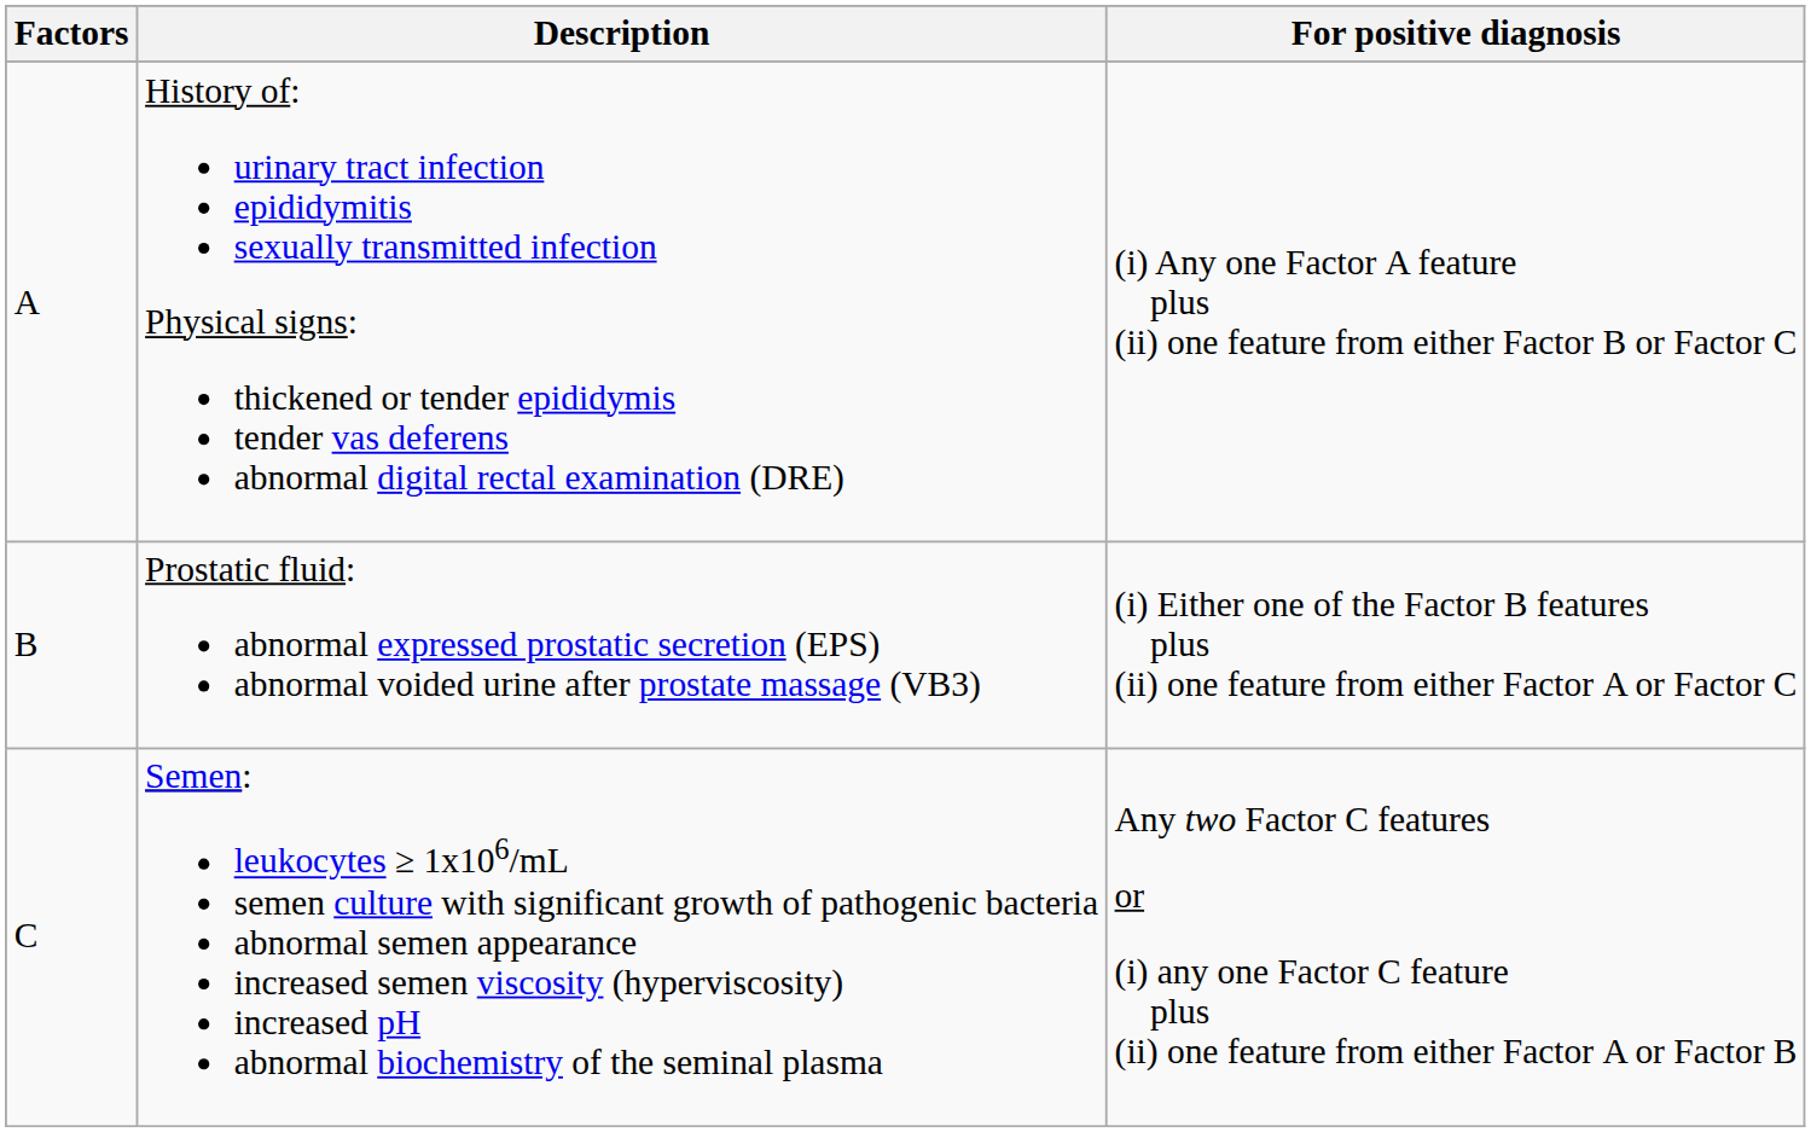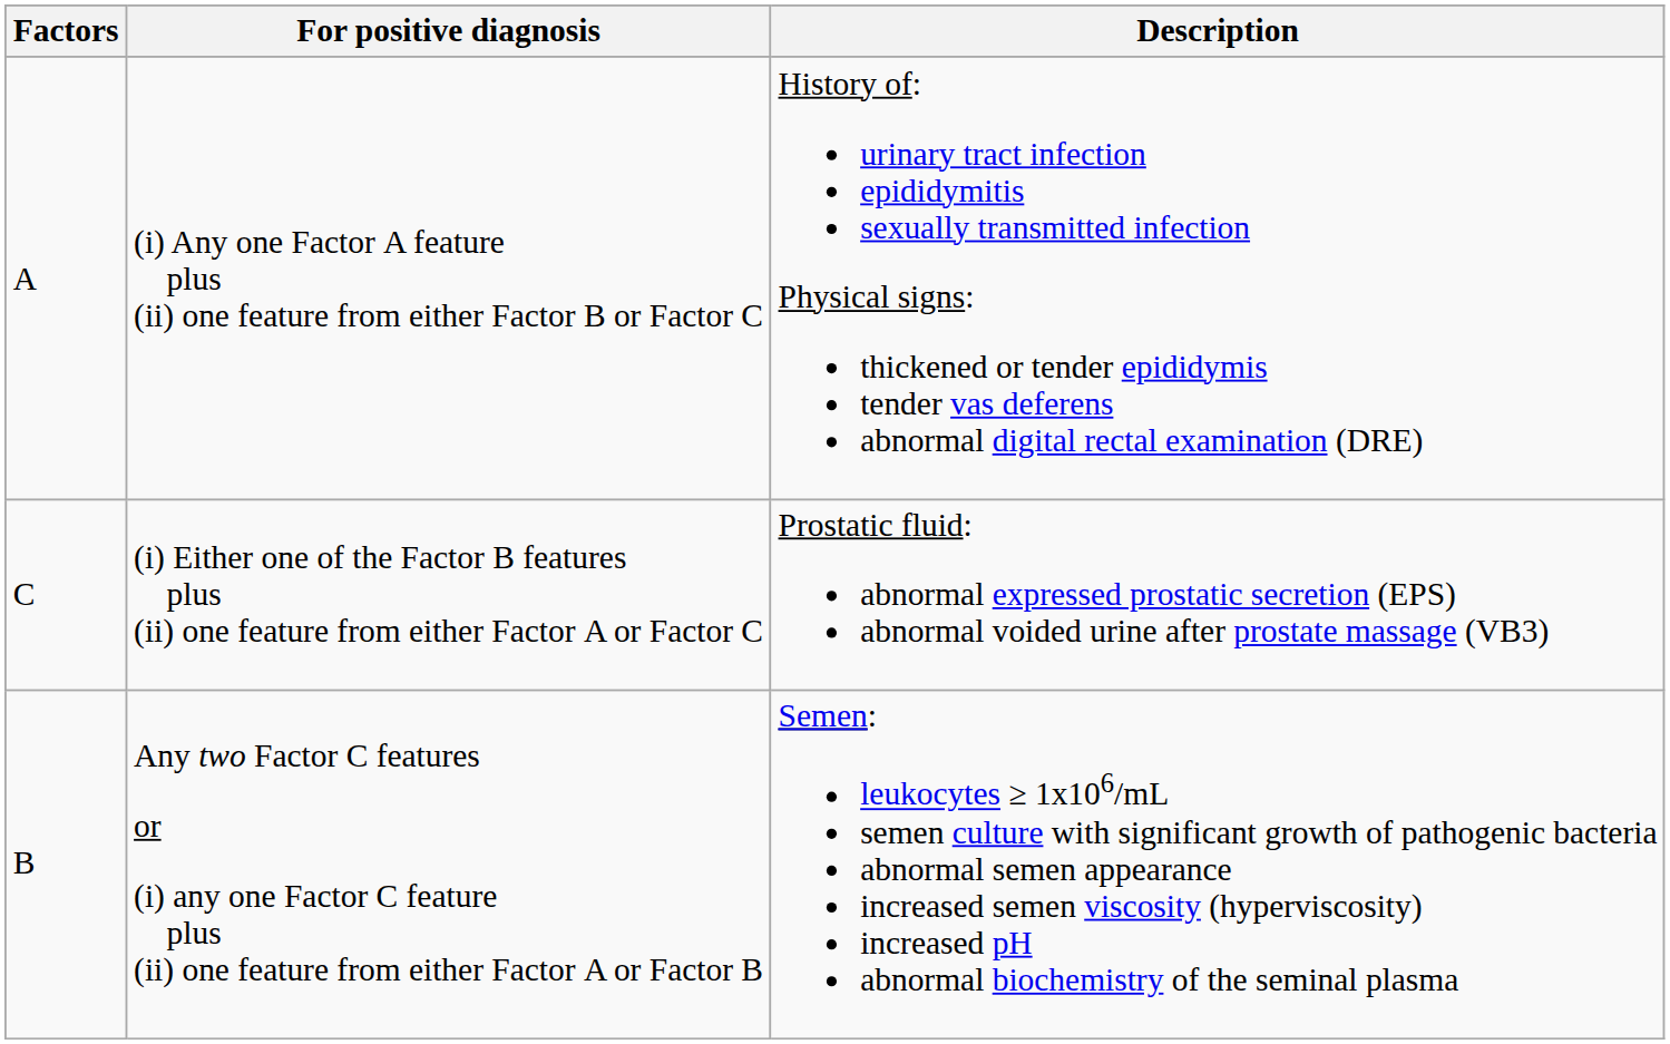columns swapped: Description <-> For positive diagnosis
row 3 | Factors: B -> C
row 4 | Factors: C -> B
